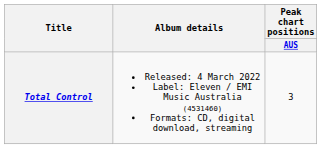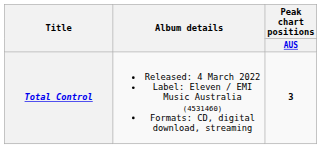row 3 | Peak chart positions / AUS: normal -> bold
